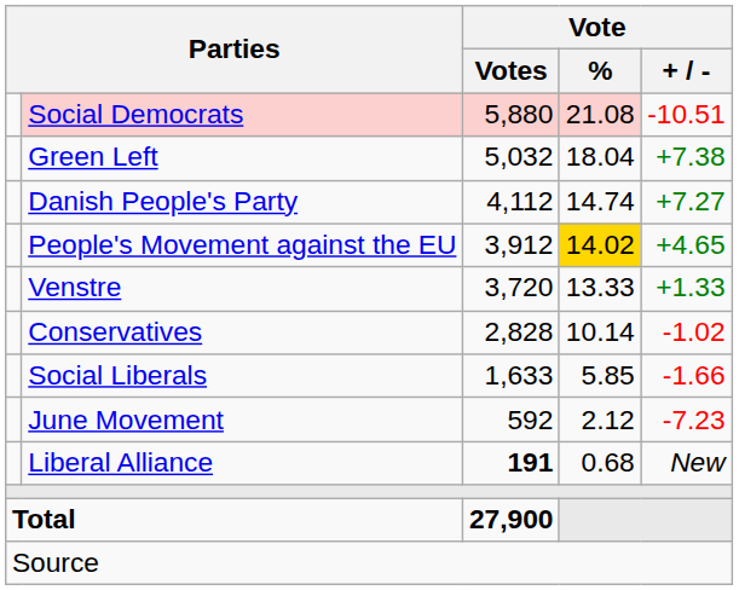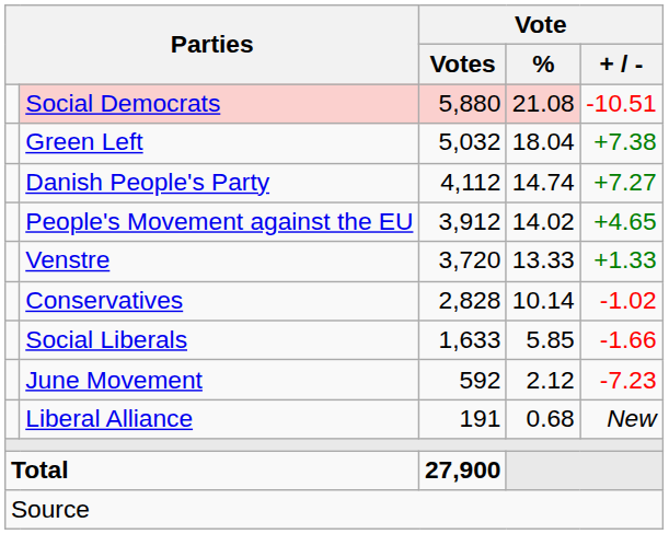People's Movement against the EU | Vote / %: gold background -> no background
Liberal Alliance | Vote / Votes: bold -> normal
